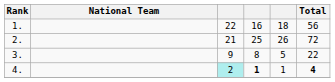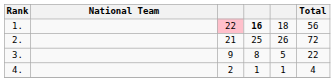1. | column 3: no background -> pink background
1. | column 4: normal -> bold
4. | column 3: paleturquoise background -> no background
4. | column 4: bold -> normal
4. | Total: bold -> normal
